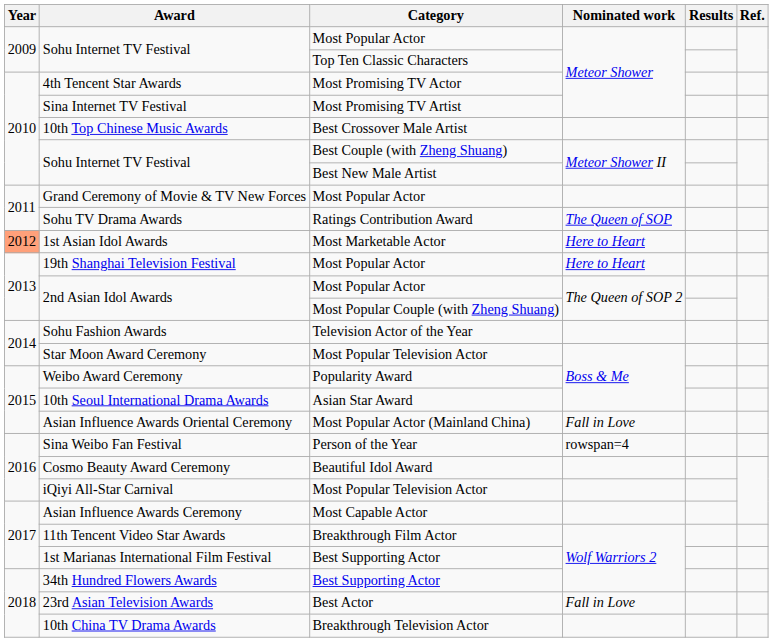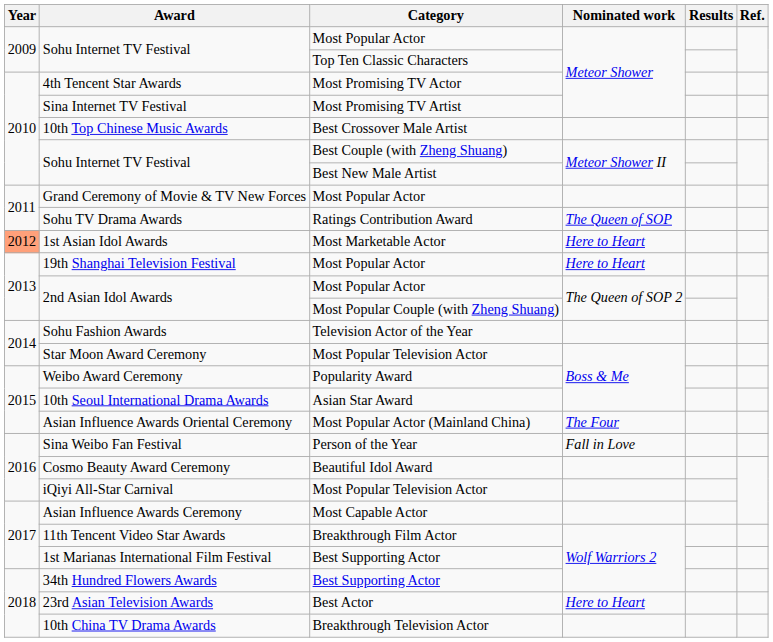Asian Influence Awards Oriental Ceremony | Nominated work: Fall in Love -> The Four
Sina Weibo Fan Festival | Nominated work: rowspan=4 -> Fall in Love
23rd Asian Television Awards | Nominated work: Fall in Love -> Here to Heart
